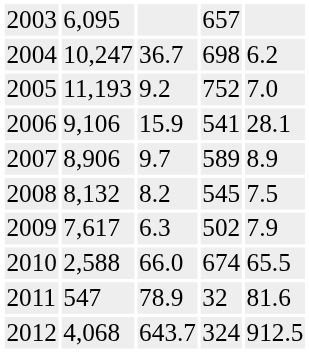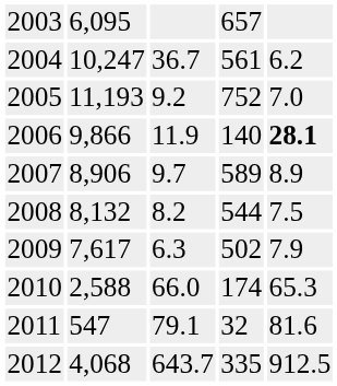2004 | column 4: 698 -> 561
2006 | column 2: 9,106 -> 9,866
2006 | column 3: 15.9 -> 11.9
2006 | column 4: 541 -> 140
2006 | column 5: normal -> bold
2008 | column 4: 545 -> 544
2010 | column 4: 674 -> 174
2010 | column 5: 65.5 -> 65.3
2011 | column 3: 78.9 -> 79.1
2012 | column 4: 324 -> 335
